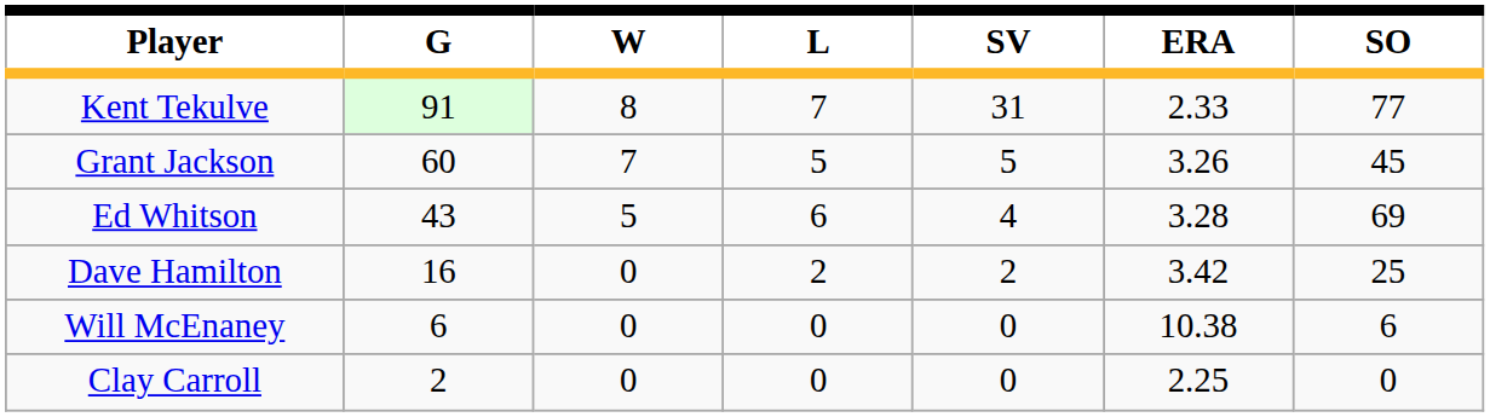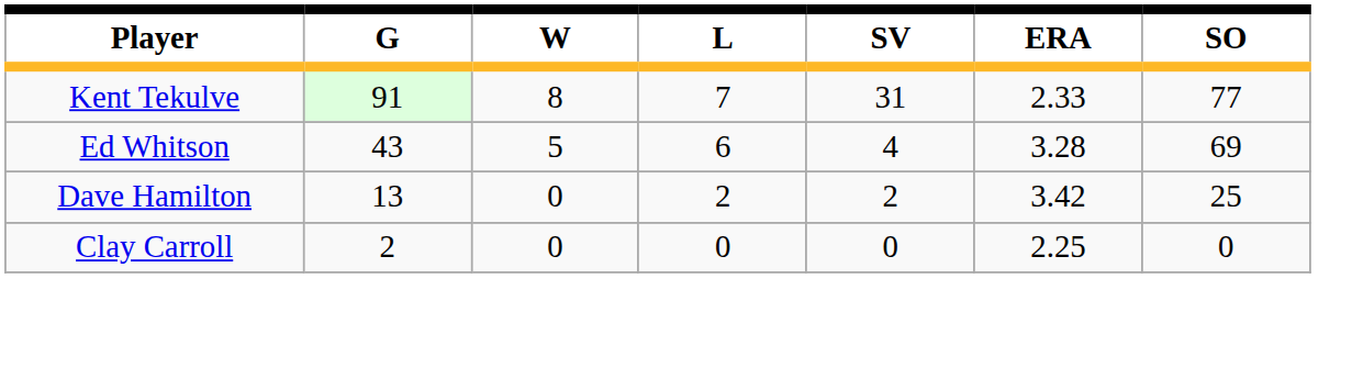- row: Grant Jackson | 60 | 7 | 5 | 5 | 3.26 | 45
Dave Hamilton | G: 16 -> 13
- row: Will McEnaney | 6 | 0 | 0 | 0 | 10.38 | 6
